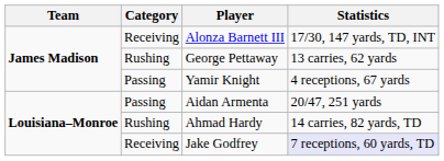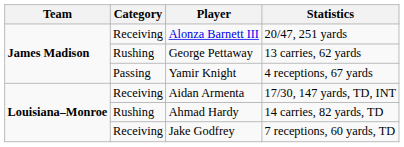Alonza Barnett III | Statistics: 17/30, 147 yards, TD, INT -> 20/47, 251 yards
Aidan Armenta | Category: Passing -> Receiving
Aidan Armenta | Statistics: 20/47, 251 yards -> 17/30, 147 yards, TD, INT
Jake Godfrey | Statistics: lavender background -> no background
